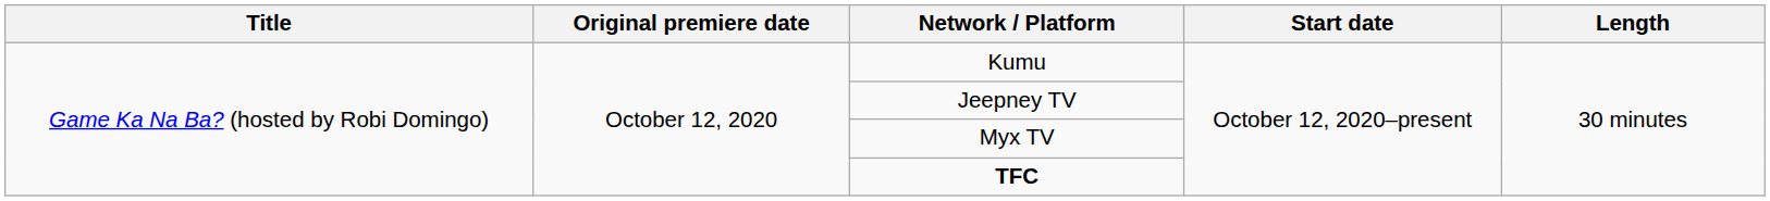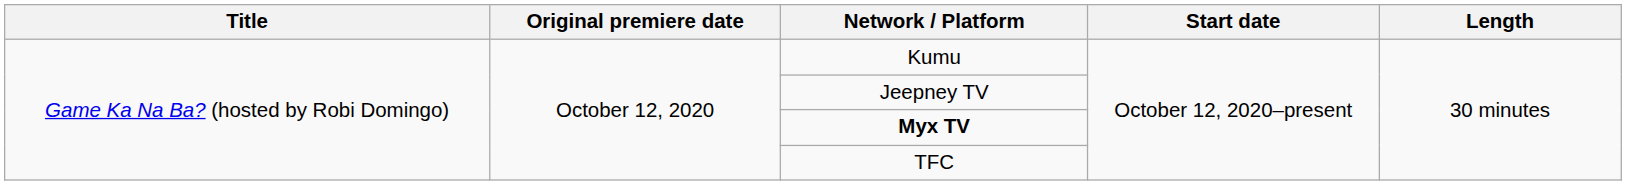Myx TV | Network / Platform: normal -> bold
TFC | Network / Platform: bold -> normal
